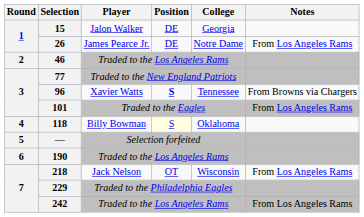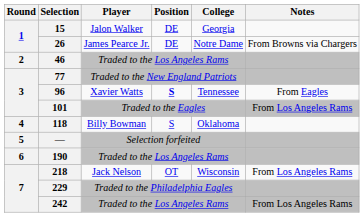26 | Notes: From Los Angeles Rams -> From Browns via Chargers
96 | Notes: From Browns via Chargers -> From Eagles
118 | Position: lightyellow background -> no background
